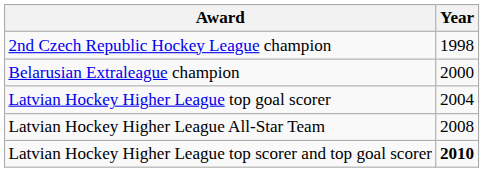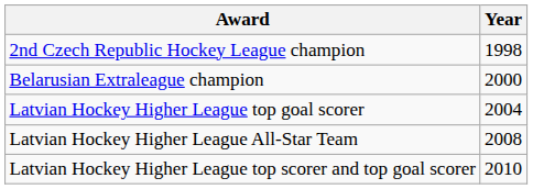Latvian Hockey Higher League top scorer and top goal scorer | Year: bold -> normal
